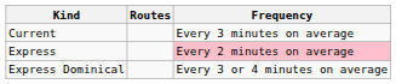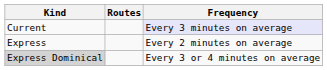row 2 | Frequency: no background -> lavender background
row 3 | Frequency: pink background -> no background
row 4 | Kind: no background -> lightgrey background
